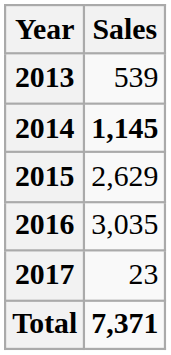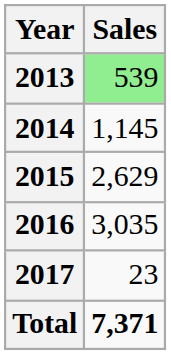2013 | Sales: no background -> lightgreen background
2014 | Sales: bold -> normal
